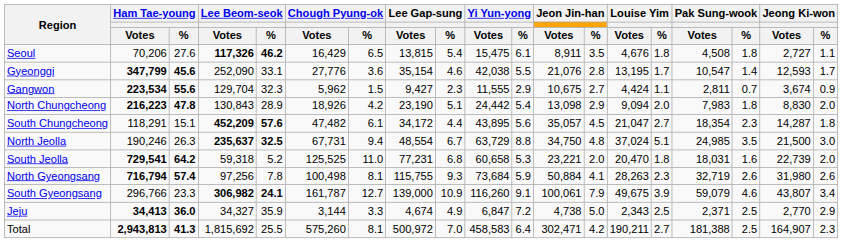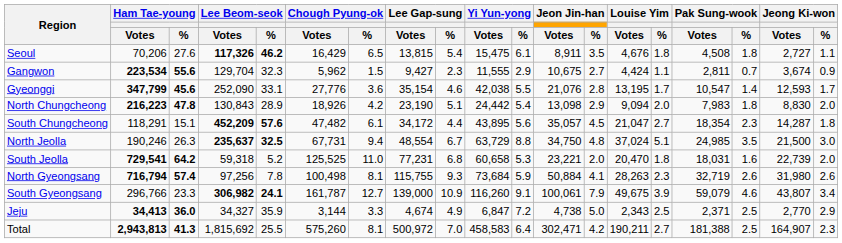rows swapped: Gyeonggi <-> Gangwon
